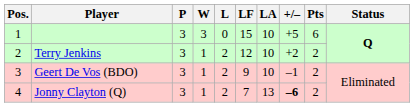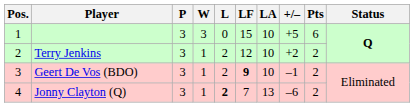Geert De Vos (BDO) | LF: normal -> bold
Jonny Clayton (Q) | L: normal -> bold
Jonny Clayton (Q) | +/–: bold -> normal
